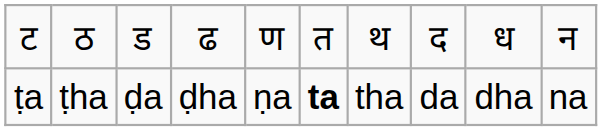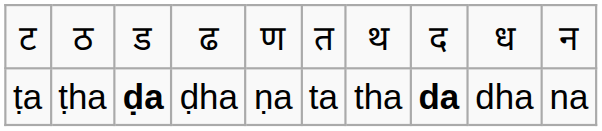ṭa | column 3: normal -> bold
ṭa | column 6: bold -> normal
ṭa | column 8: normal -> bold
